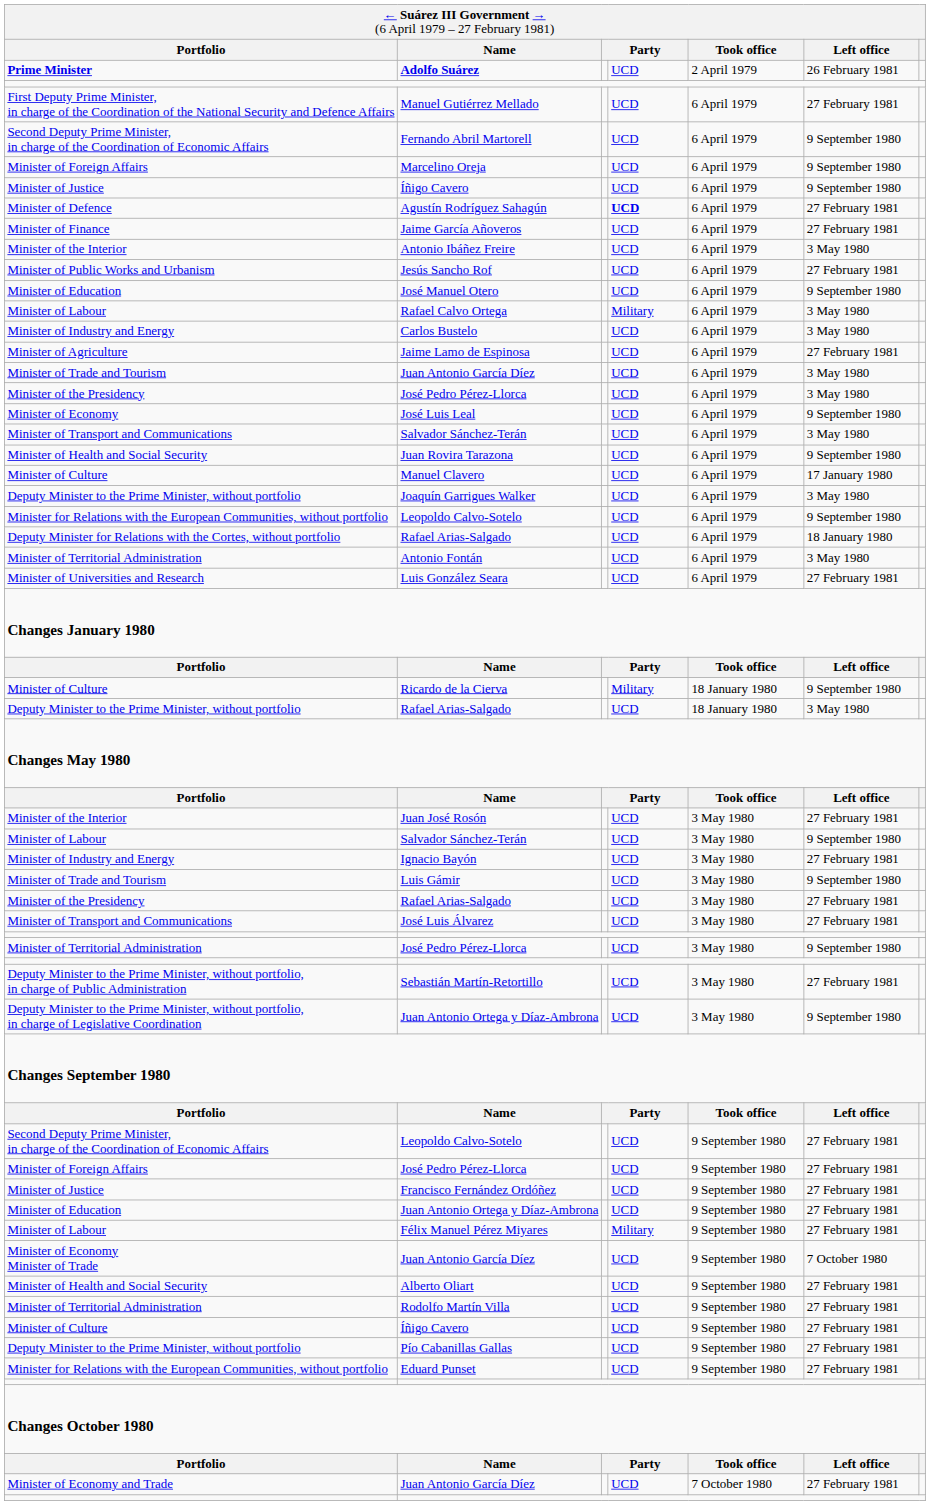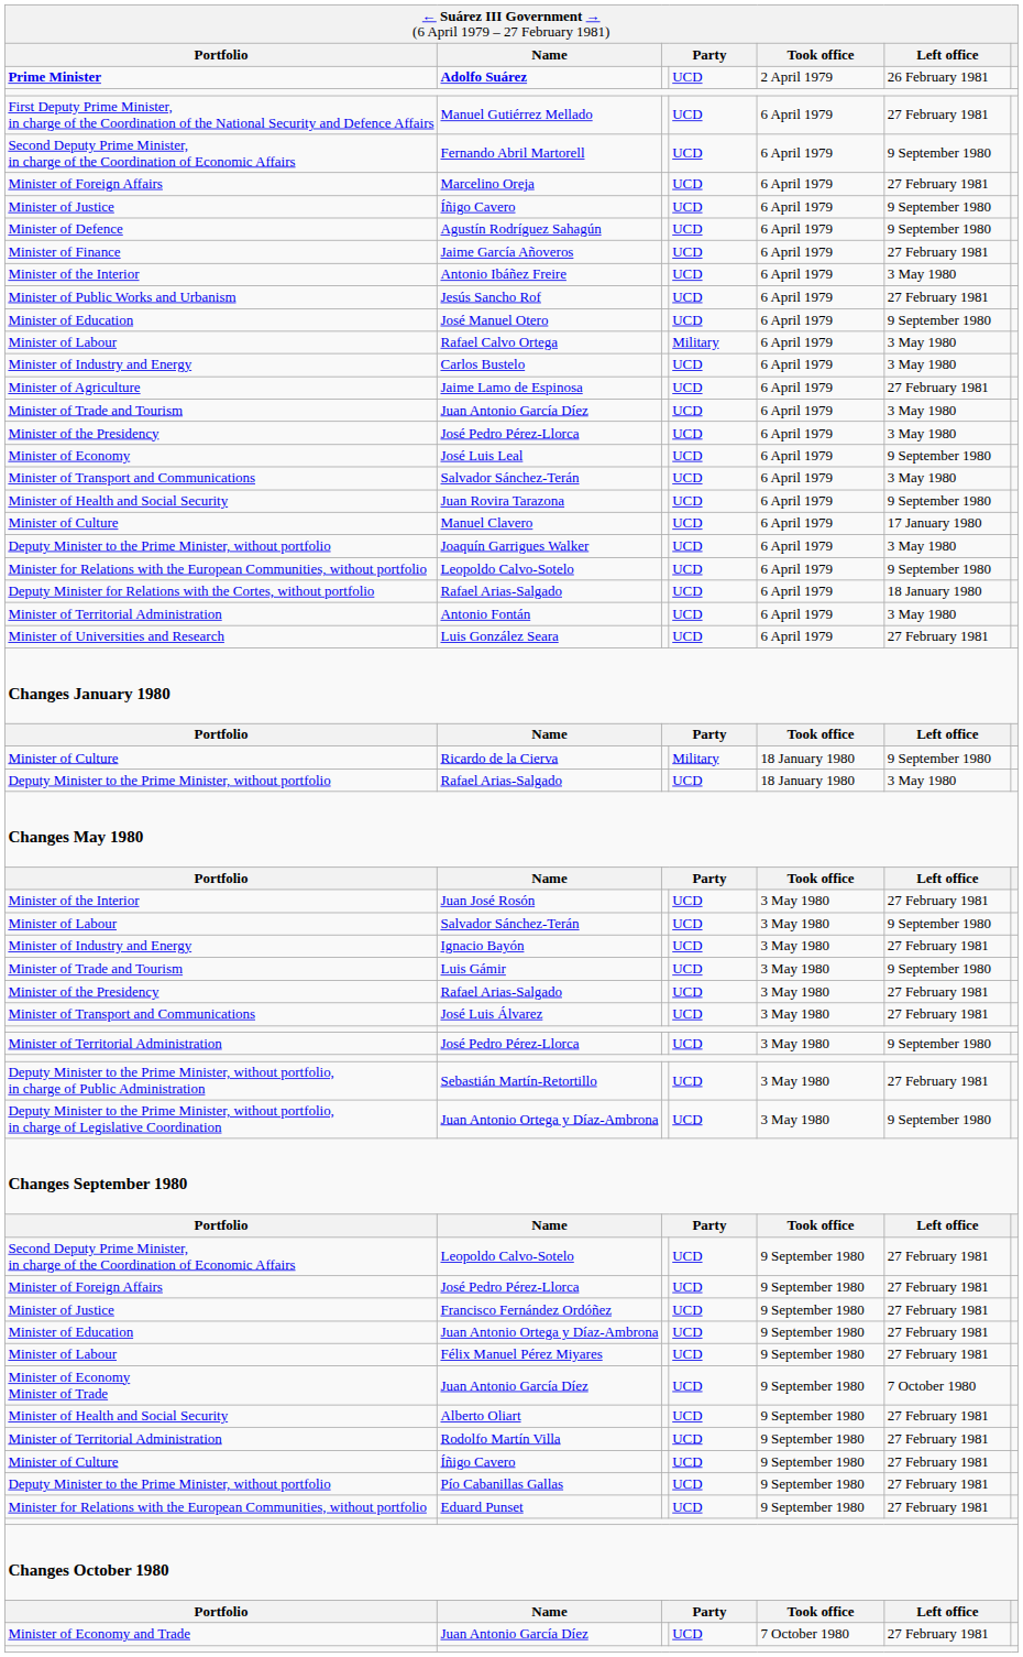Marcelino Oreja | column 6: 9 September 1980 -> 27 February 1981
Agustín Rodríguez Sahagún | column 4: bold -> normal
Agustín Rodríguez Sahagún | column 6: 27 February 1981 -> 9 September 1980
Félix Manuel Pérez Miyares | column 4: Military -> UCD
